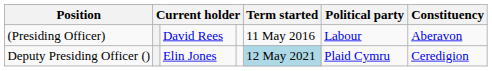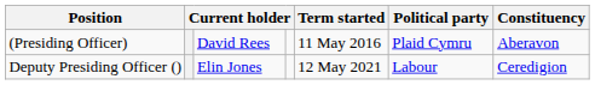(Presiding Officer) | Political party: Labour -> Plaid Cymru
Deputy Presiding Officer () | Term started: lightblue background -> no background
Deputy Presiding Officer () | Political party: Plaid Cymru -> Labour
